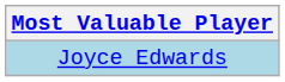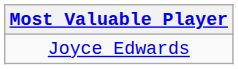row 2 | column 1: lightblue background -> no background
